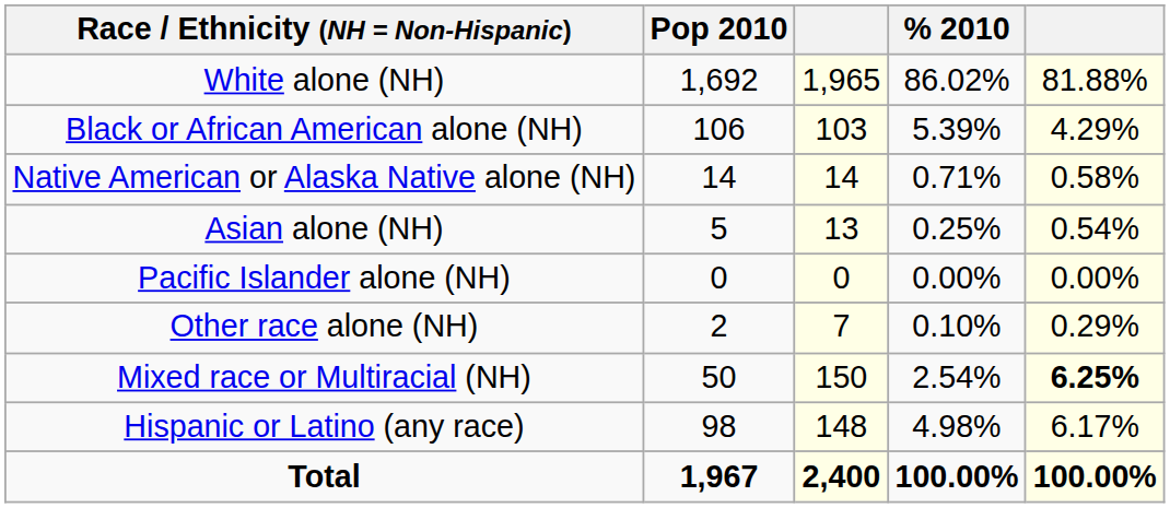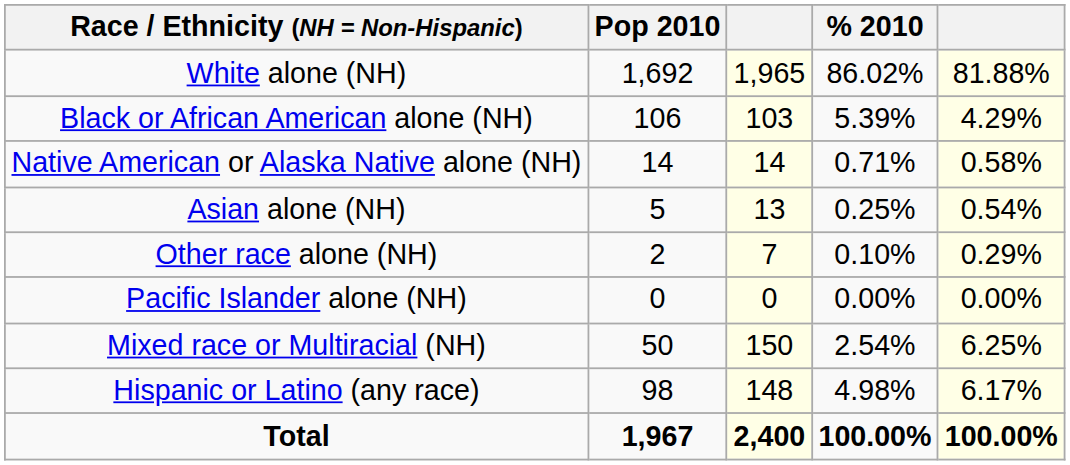rows swapped: Pacific Islander alone (NH) <-> Other race alone (NH)
Mixed race or Multiracial (NH) | column 5: bold -> normal
